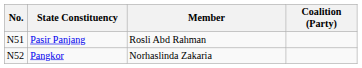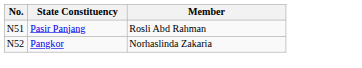- column: Coalition (Party)
